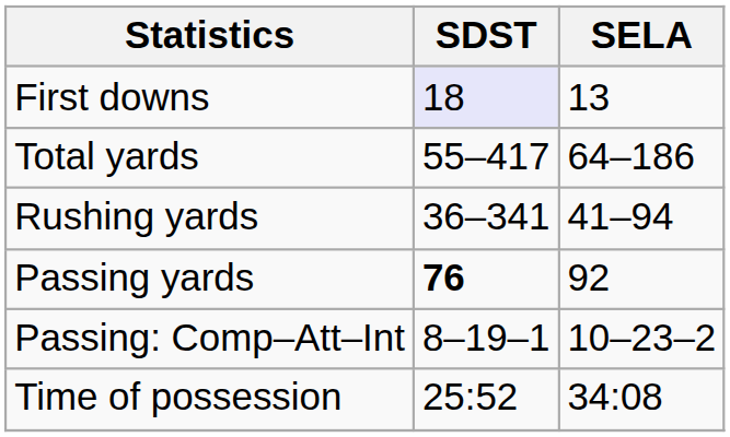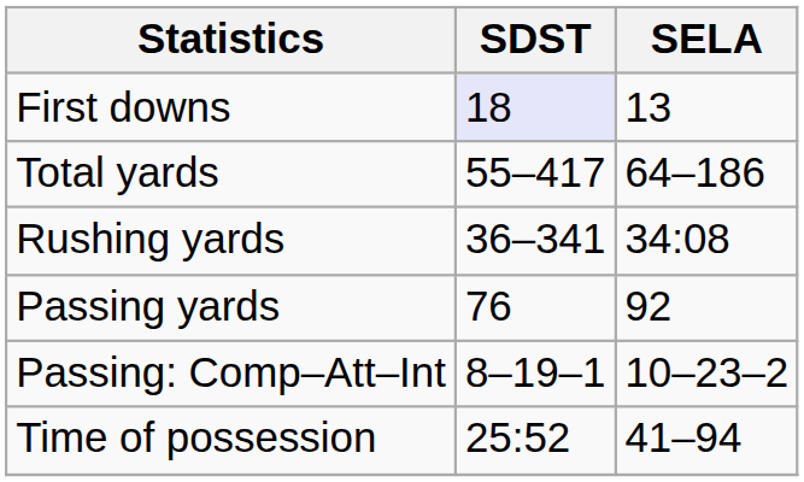Rushing yards | SELA: 41–94 -> 34:08
Passing yards | SDST: bold -> normal
Time of possession | SELA: 34:08 -> 41–94
